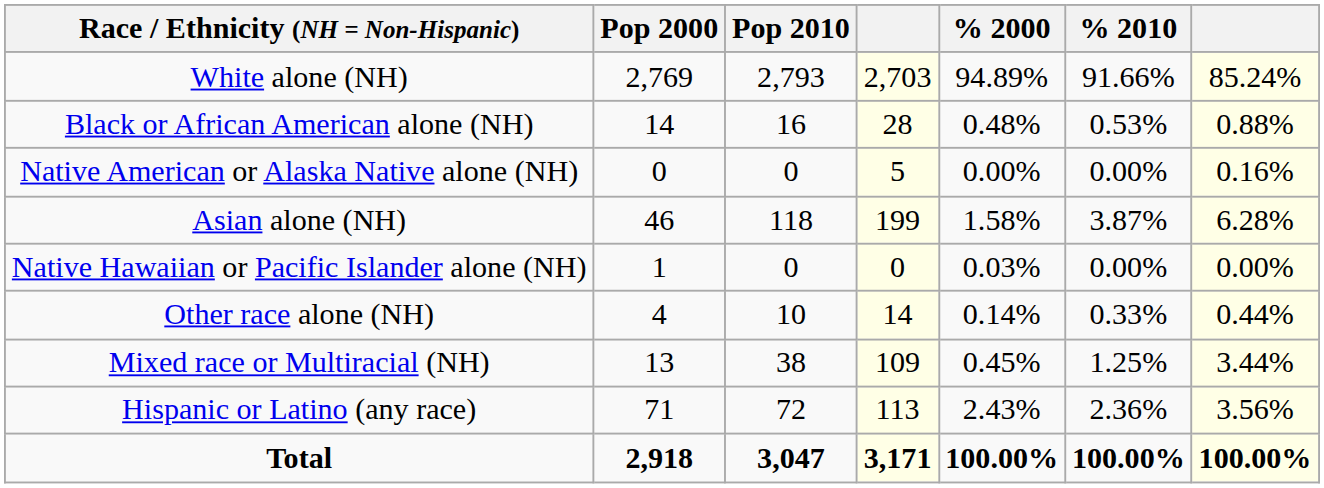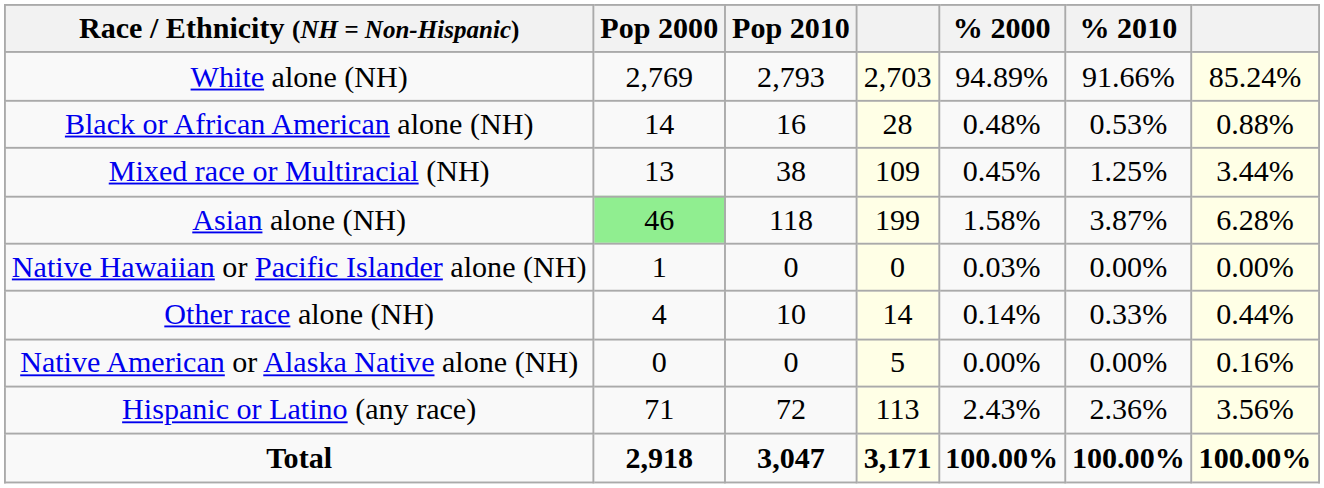rows swapped: Native American or Alaska Native alone (NH) <-> Mixed race or Multiracial (NH)
Asian alone (NH) | Pop 2000: no background -> lightgreen background
